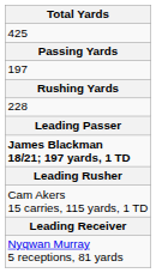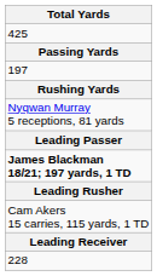row 6 | column 1: 228 -> Nyqwan Murray 5 receptions, 81 yards
row 12 | column 1: Nyqwan Murray 5 receptions, 81 yards -> 228
